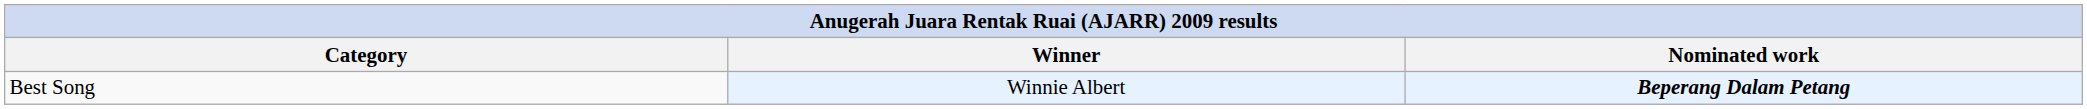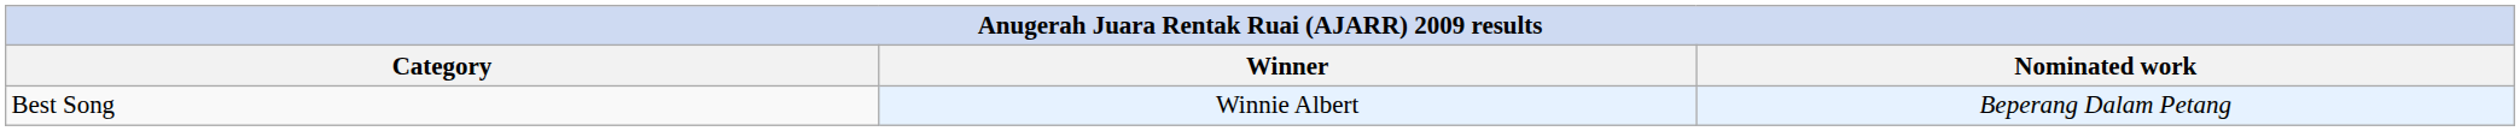Best Song | Nominated work: bold -> normal
